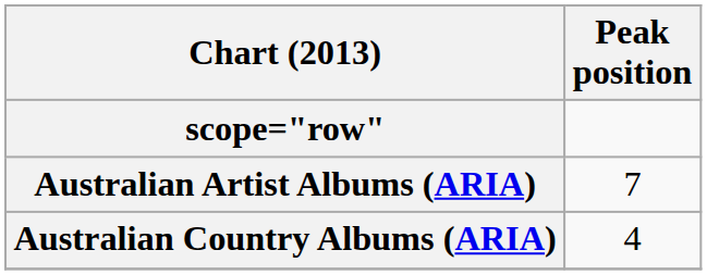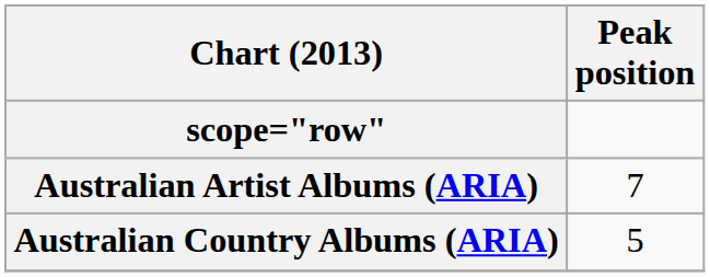Australian Country Albums (ARIA) | Peak position: 4 -> 5
